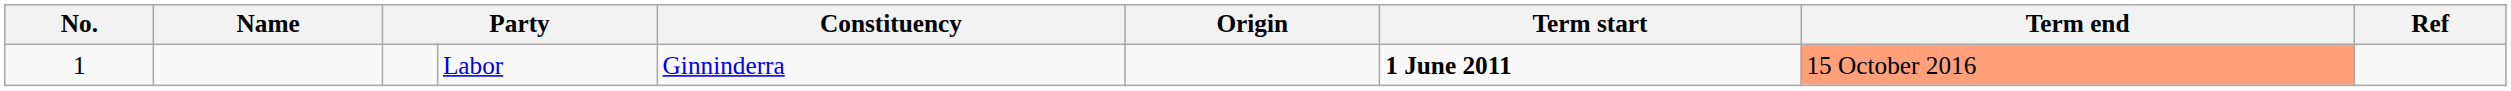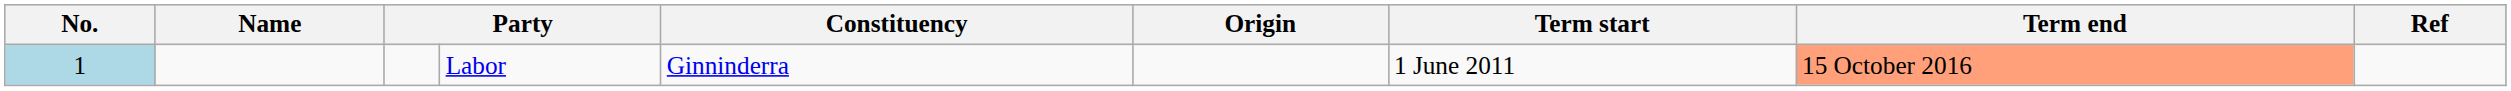Labor | No.: no background -> lightblue background
Labor | Term start: bold -> normal
